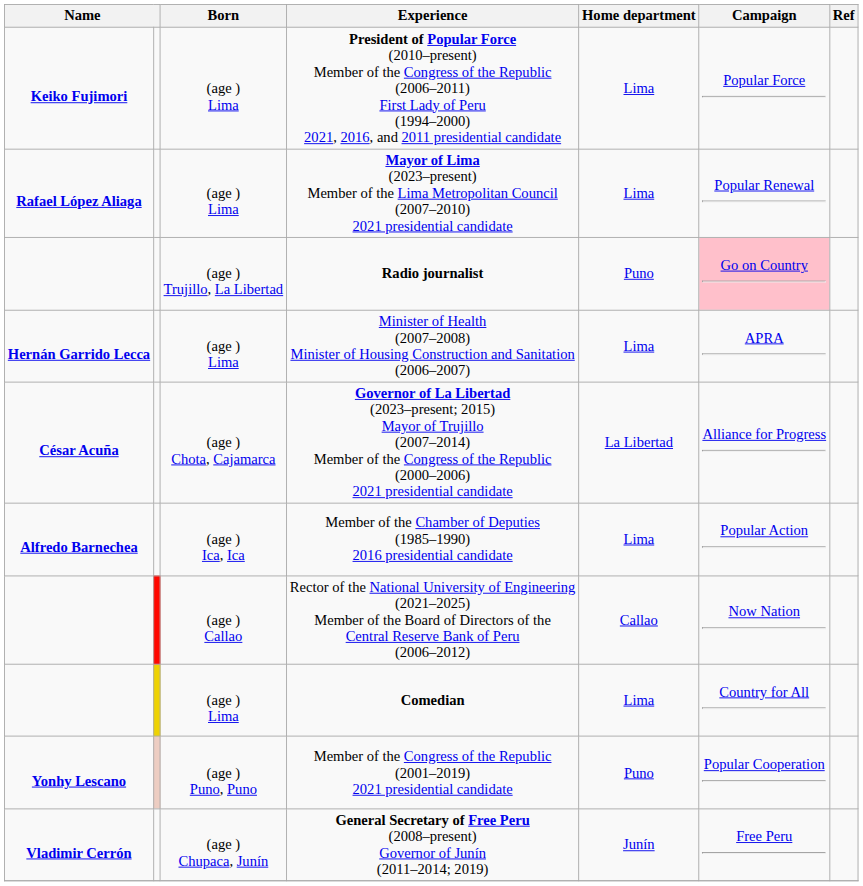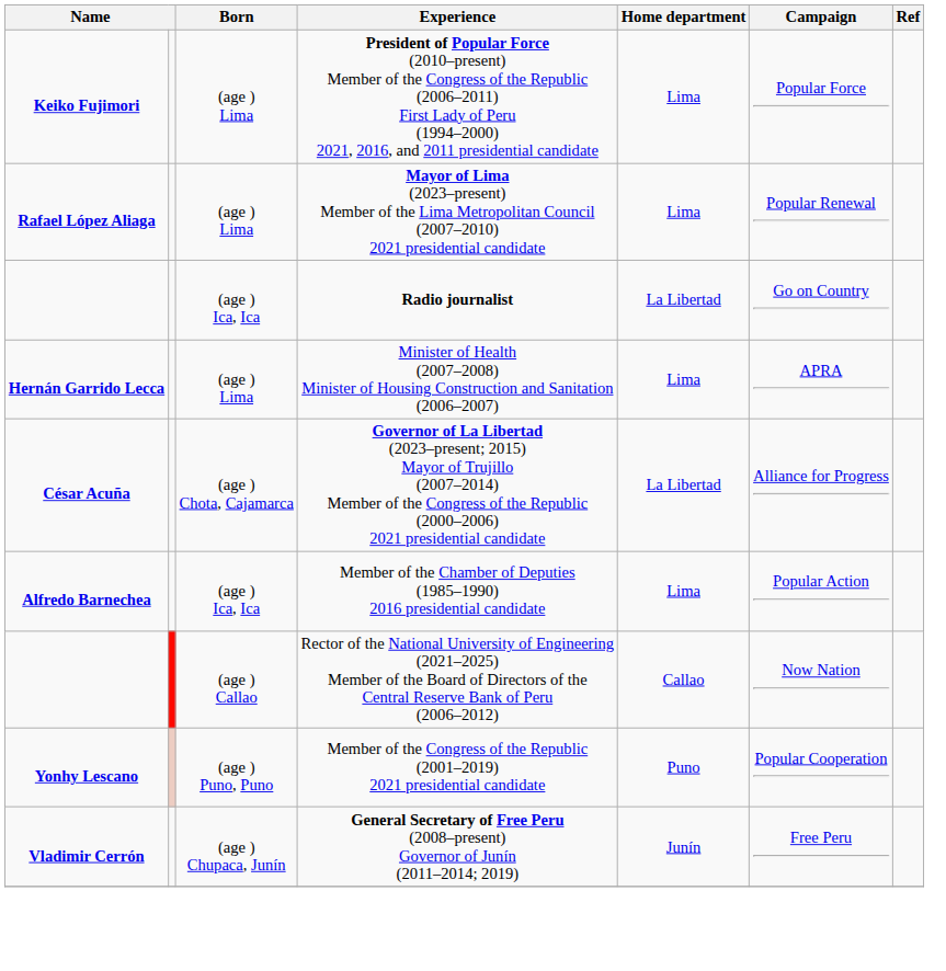Radio journalist | Born: (age ) Trujillo, La Libertad -> (age ) Ica, Ica
Radio journalist | Home department: Puno -> La Libertad
Radio journalist | Campaign: pink background -> no background
- row: (age ) Lima | Comedian | Lima | Country for All
